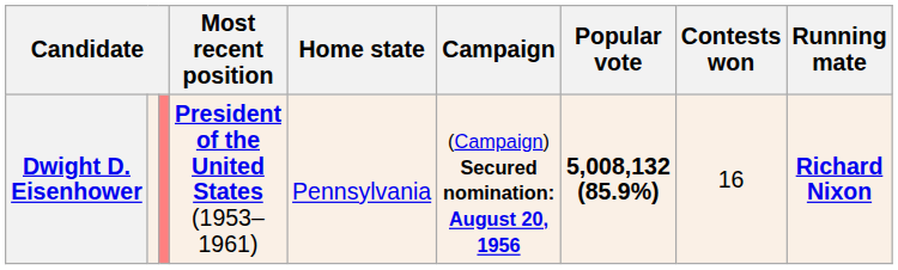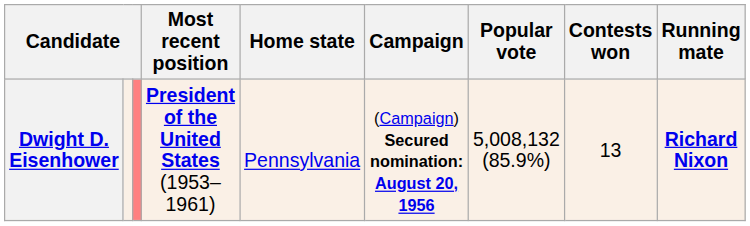Dwight D. Eisenhower | Popular vote: bold -> normal
Dwight D. Eisenhower | Contests won: 16 -> 13
